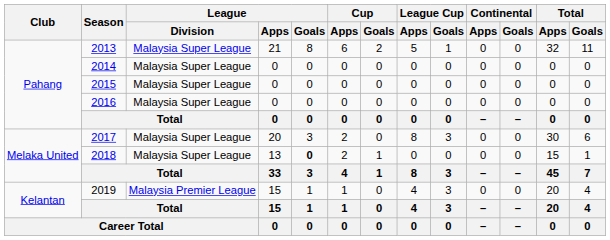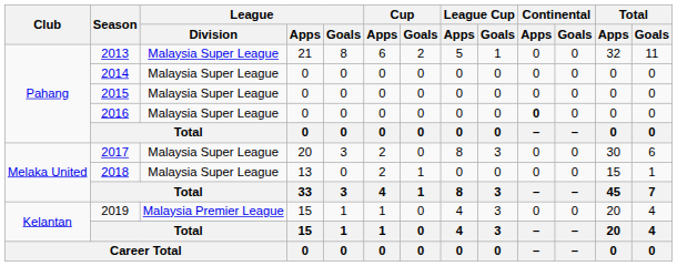2016 | Continental / Apps: normal -> bold
2018 | League / Goals: bold -> normal
